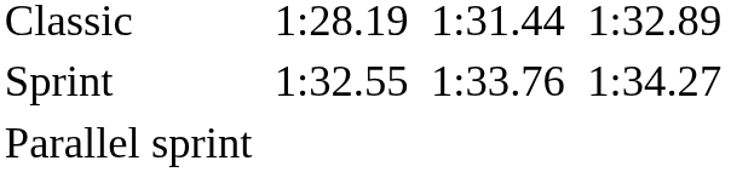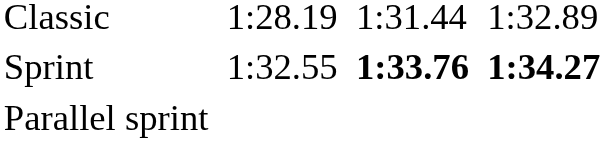Sprint | column 3: normal -> bold
Sprint | column 4: normal -> bold
